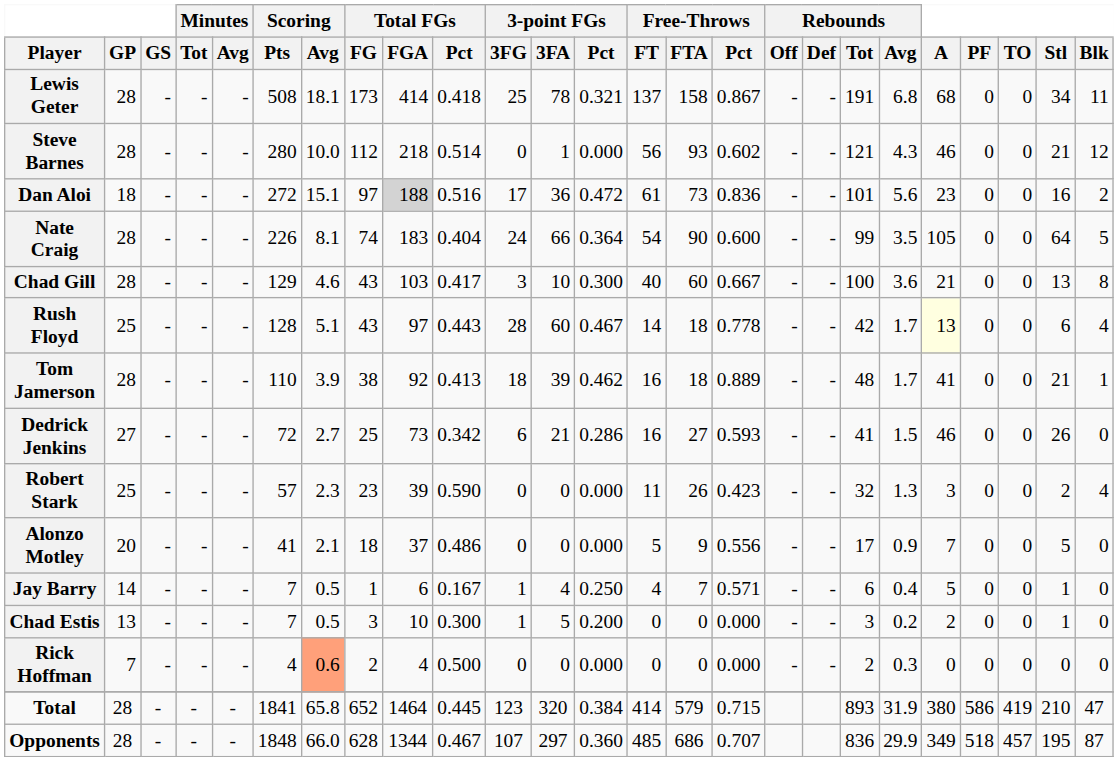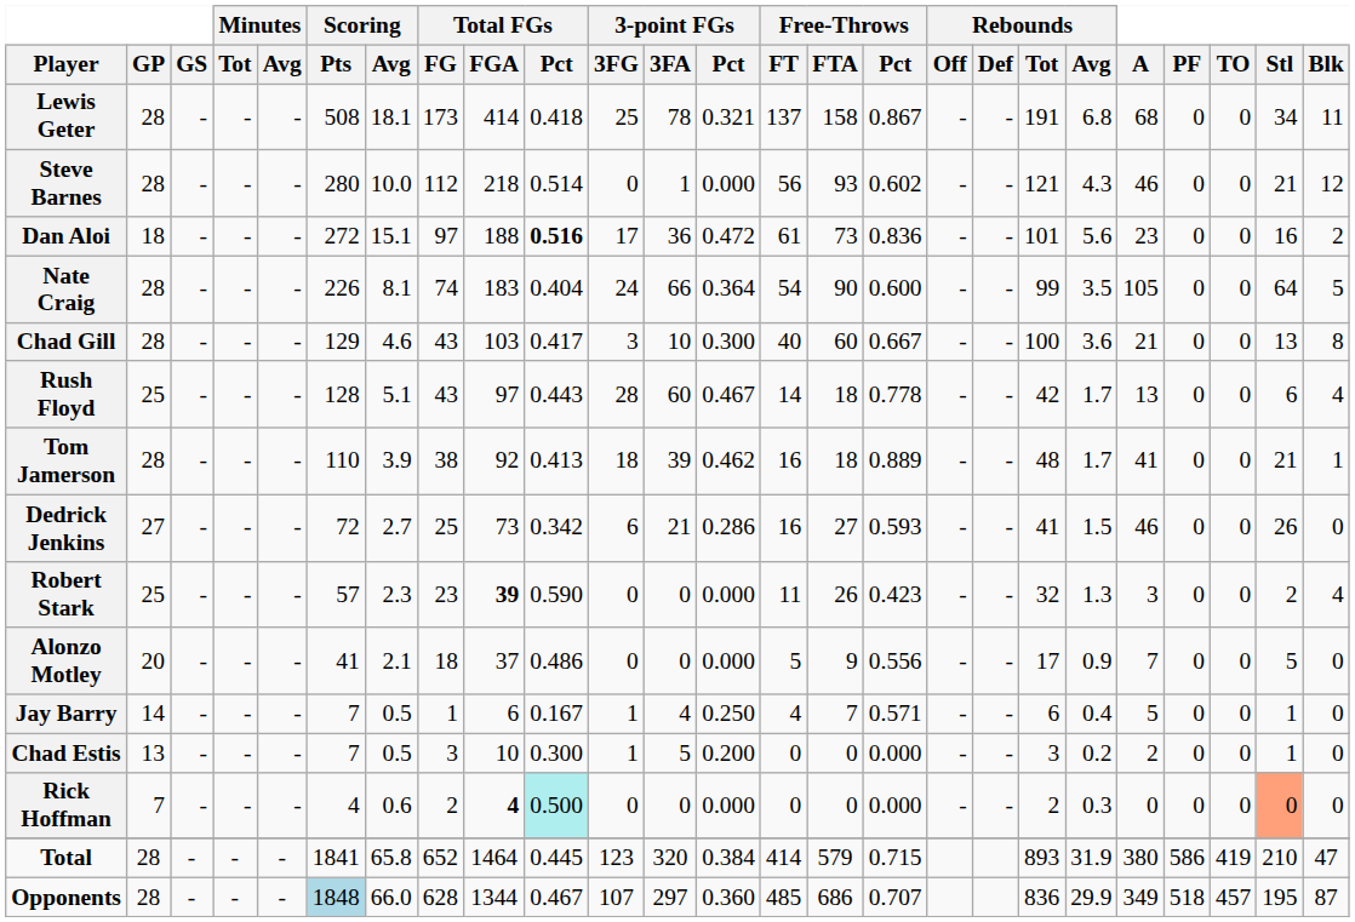Dan Aloi | Total FGs / FGA: lightgrey background -> no background
Dan Aloi | Total FGs / Pct: normal -> bold
Rush Floyd | A: lightyellow background -> no background
Robert Stark | Total FGs / FGA: normal -> bold
Rick Hoffman | Scoring / Avg: lightsalmon background -> no background
Rick Hoffman | Total FGs / FGA: normal -> bold
Rick Hoffman | Total FGs / Pct: no background -> paleturquoise background
Rick Hoffman | Stl: no background -> lightsalmon background
Opponents | Scoring / Pts: no background -> lightblue background
